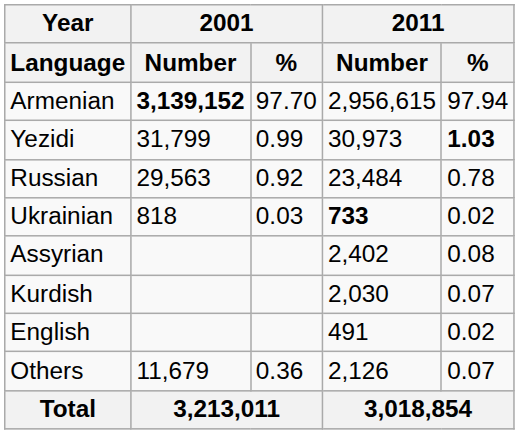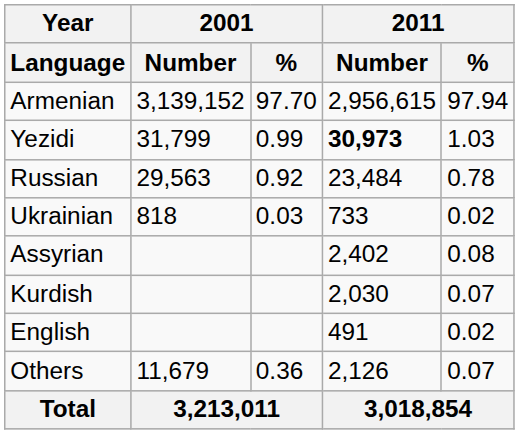Armenian | 2001 / Number: bold -> normal
Yezidi | 2011 / Number: normal -> bold
Yezidi | 2011 / %: bold -> normal
Ukrainian | 2011 / Number: bold -> normal
